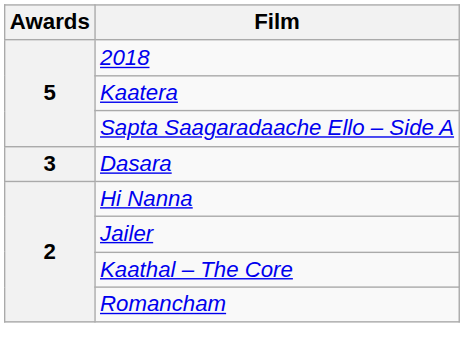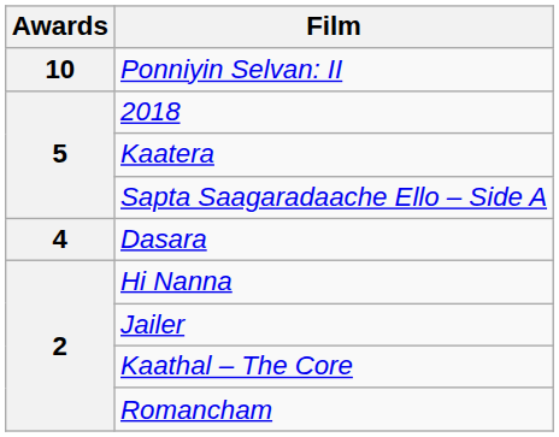+ row: 10 | Ponniyin Selvan: II
Dasara | Awards: 3 -> 4
